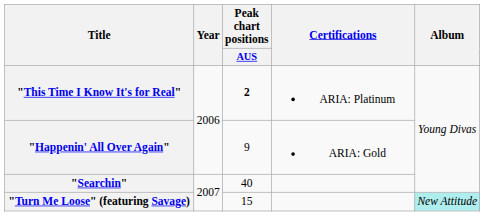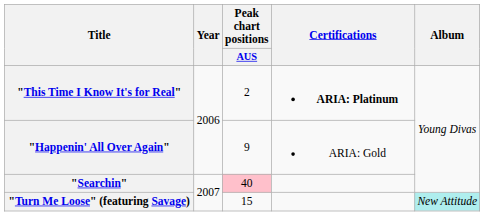"This Time I Know It's for Real" | Peak chart positions / AUS: bold -> normal
"This Time I Know It's for Real" | Certifications: normal -> bold
"Searchin" | Peak chart positions / AUS: no background -> pink background
